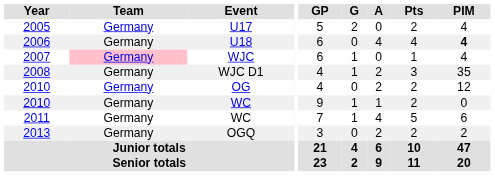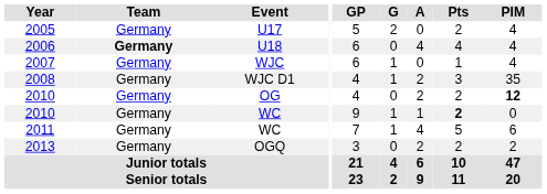2006 | Team: normal -> bold
2006 | PIM: bold -> normal
2007 | Team: pink background -> no background
2010 / OG | PIM: normal -> bold
2010 / WC | Pts: normal -> bold
